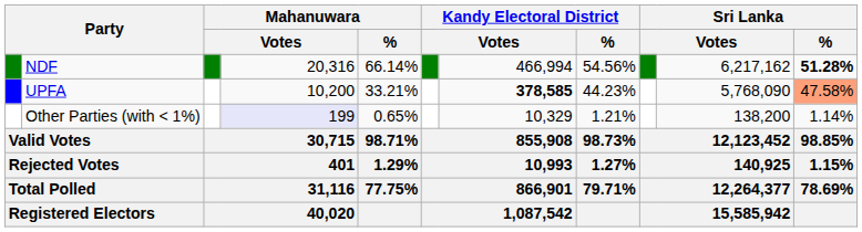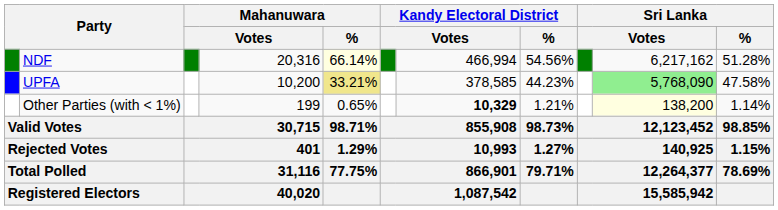NDF | Mahanuwara / %: no background -> lightyellow background
NDF | Sri Lanka / %: bold -> normal
UPFA | Mahanuwara / %: no background -> khaki background
UPFA | column 7: bold -> normal
UPFA | column 10: no background -> lightgreen background
UPFA | Sri Lanka / %: lightsalmon background -> no background
Other Parties (with < 1%) | column 4: lavender background -> no background
Other Parties (with < 1%) | column 7: normal -> bold
Other Parties (with < 1%) | column 10: no background -> lightyellow background
